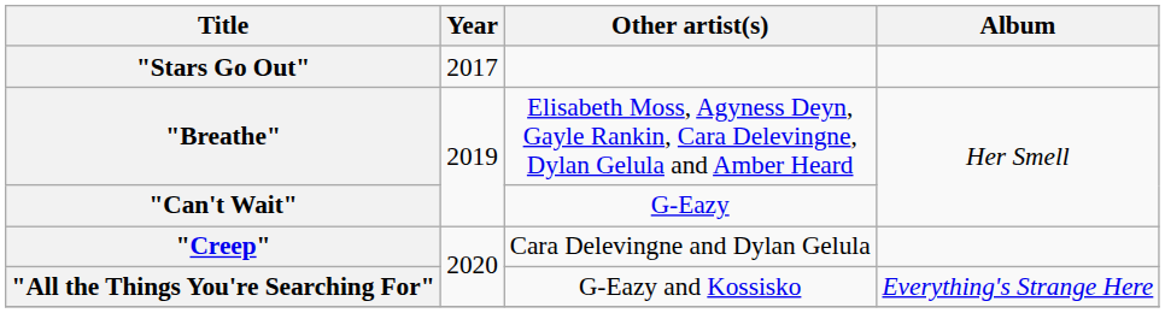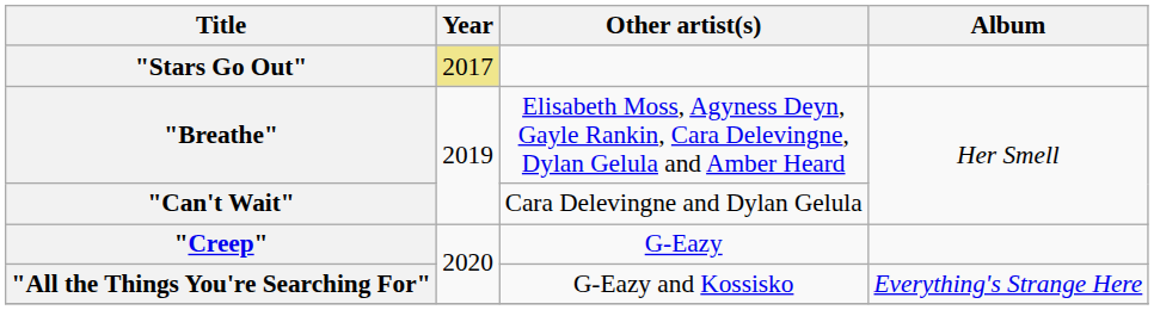"Stars Go Out" | Year: no background -> khaki background
"Can't Wait" | Other artist(s): G-Eazy -> Cara Delevingne and Dylan Gelula
"Creep" | Other artist(s): Cara Delevingne and Dylan Gelula -> G-Eazy
